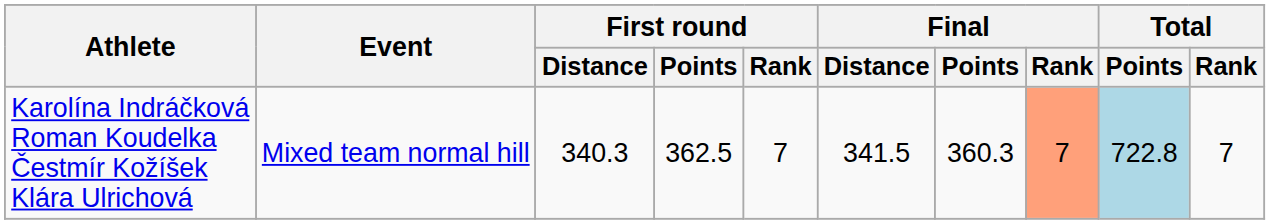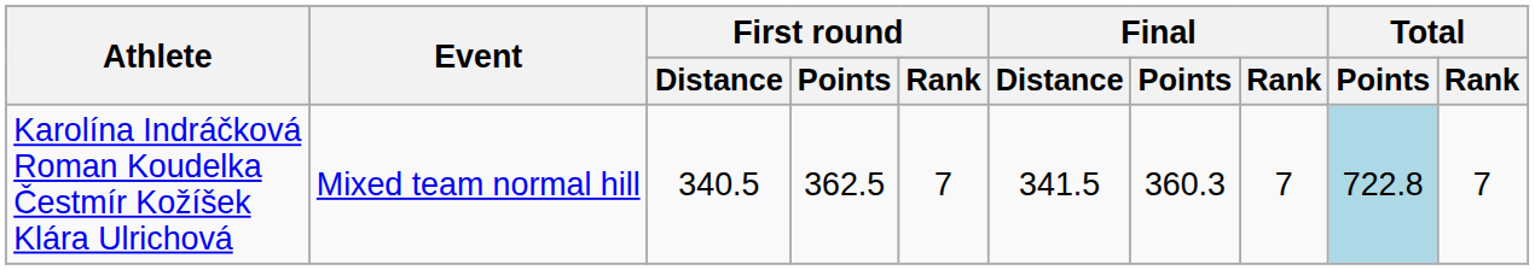row 3 | First round / Distance: 340.3 -> 340.5
row 3 | Final / Rank: lightsalmon background -> no background
